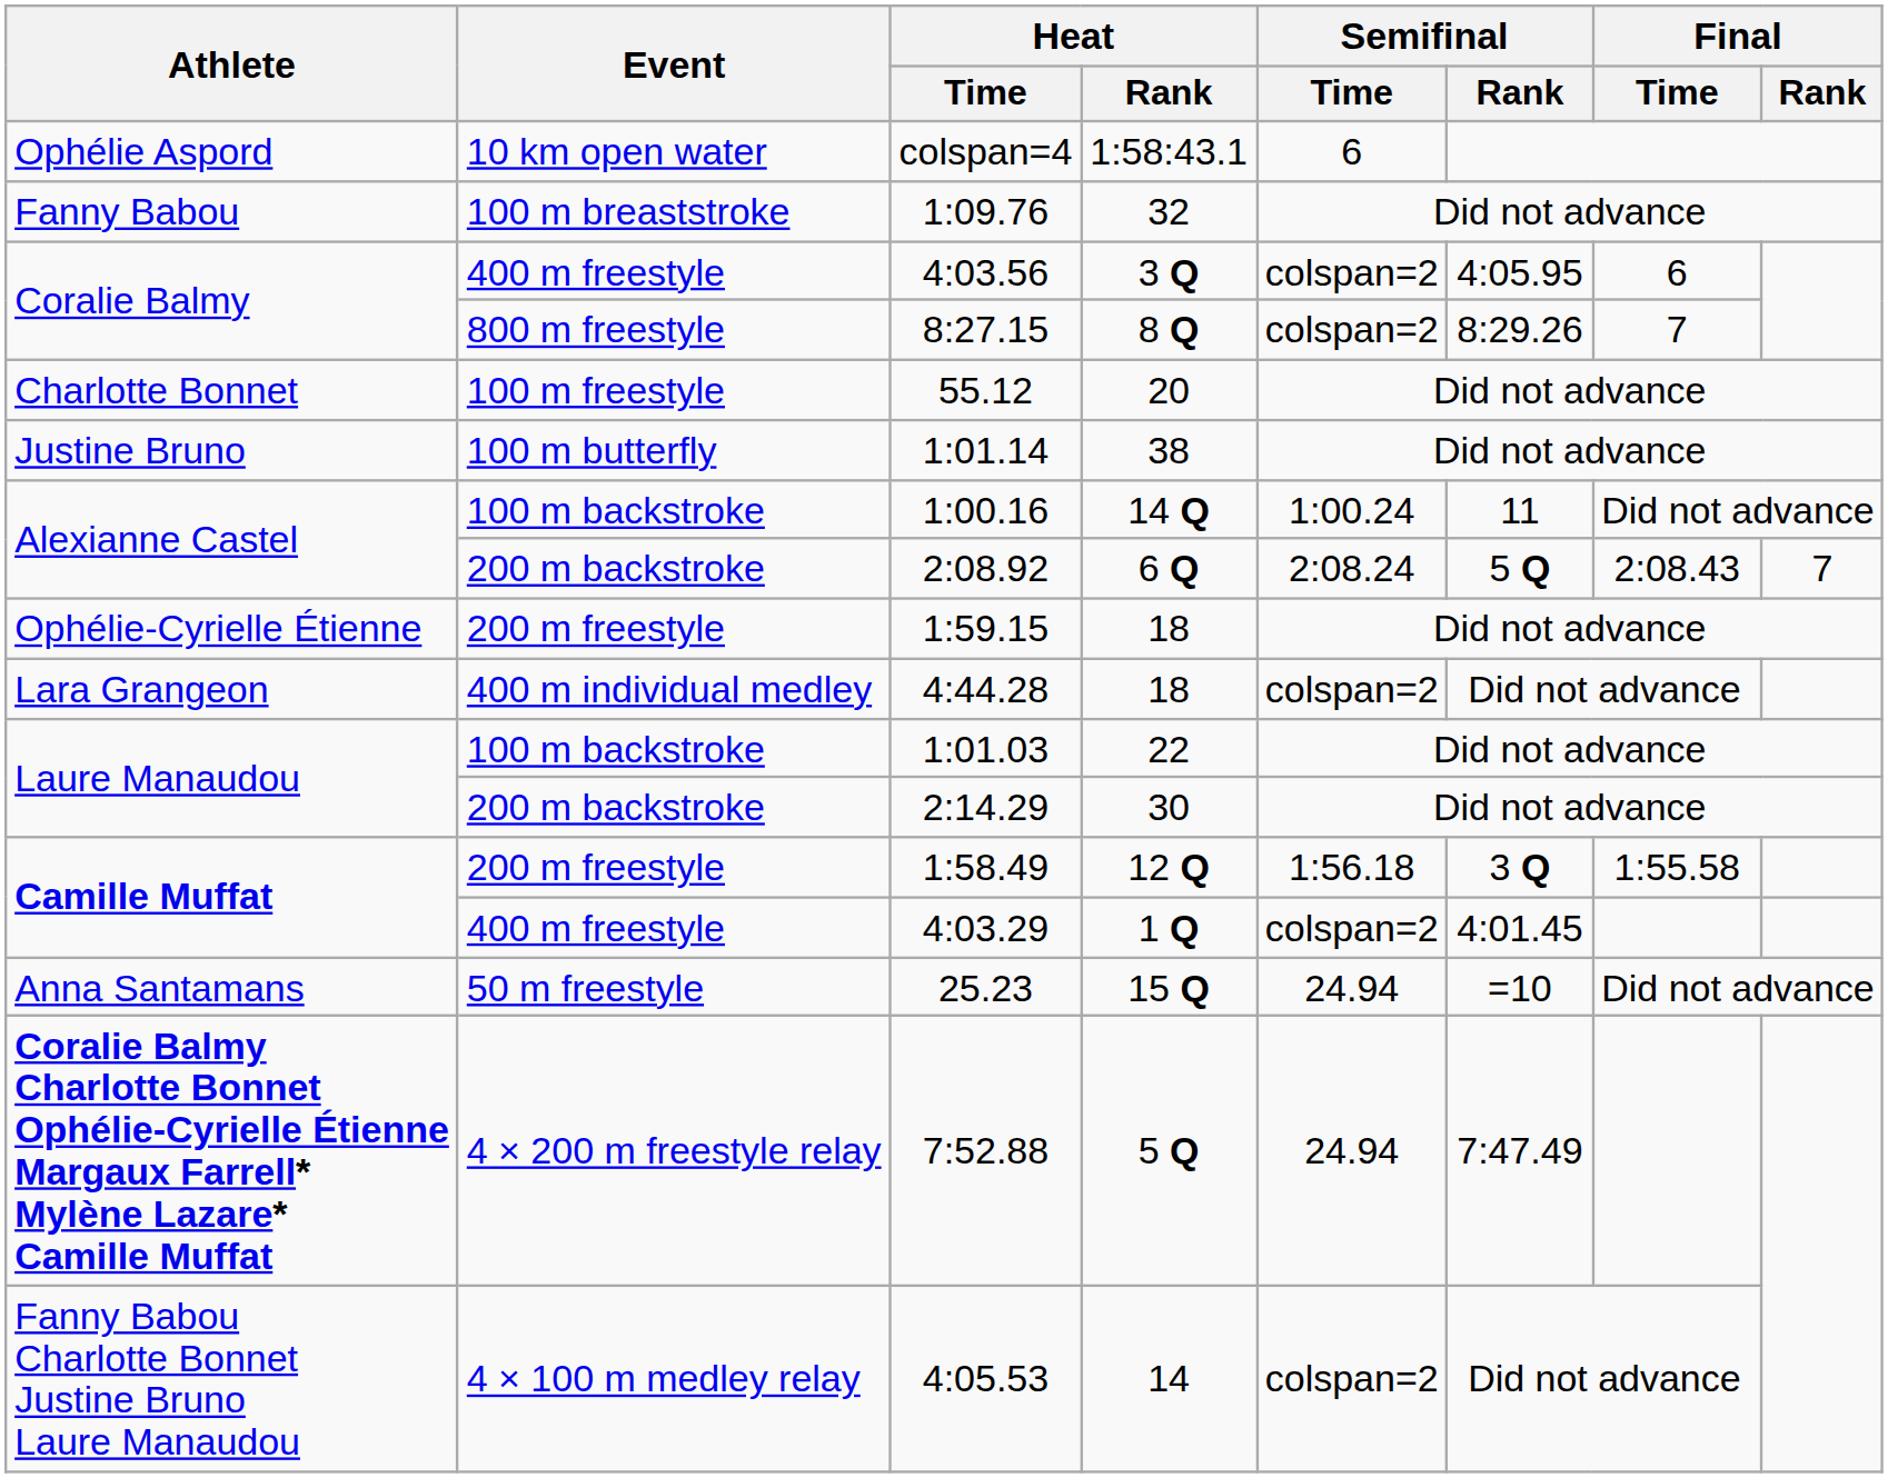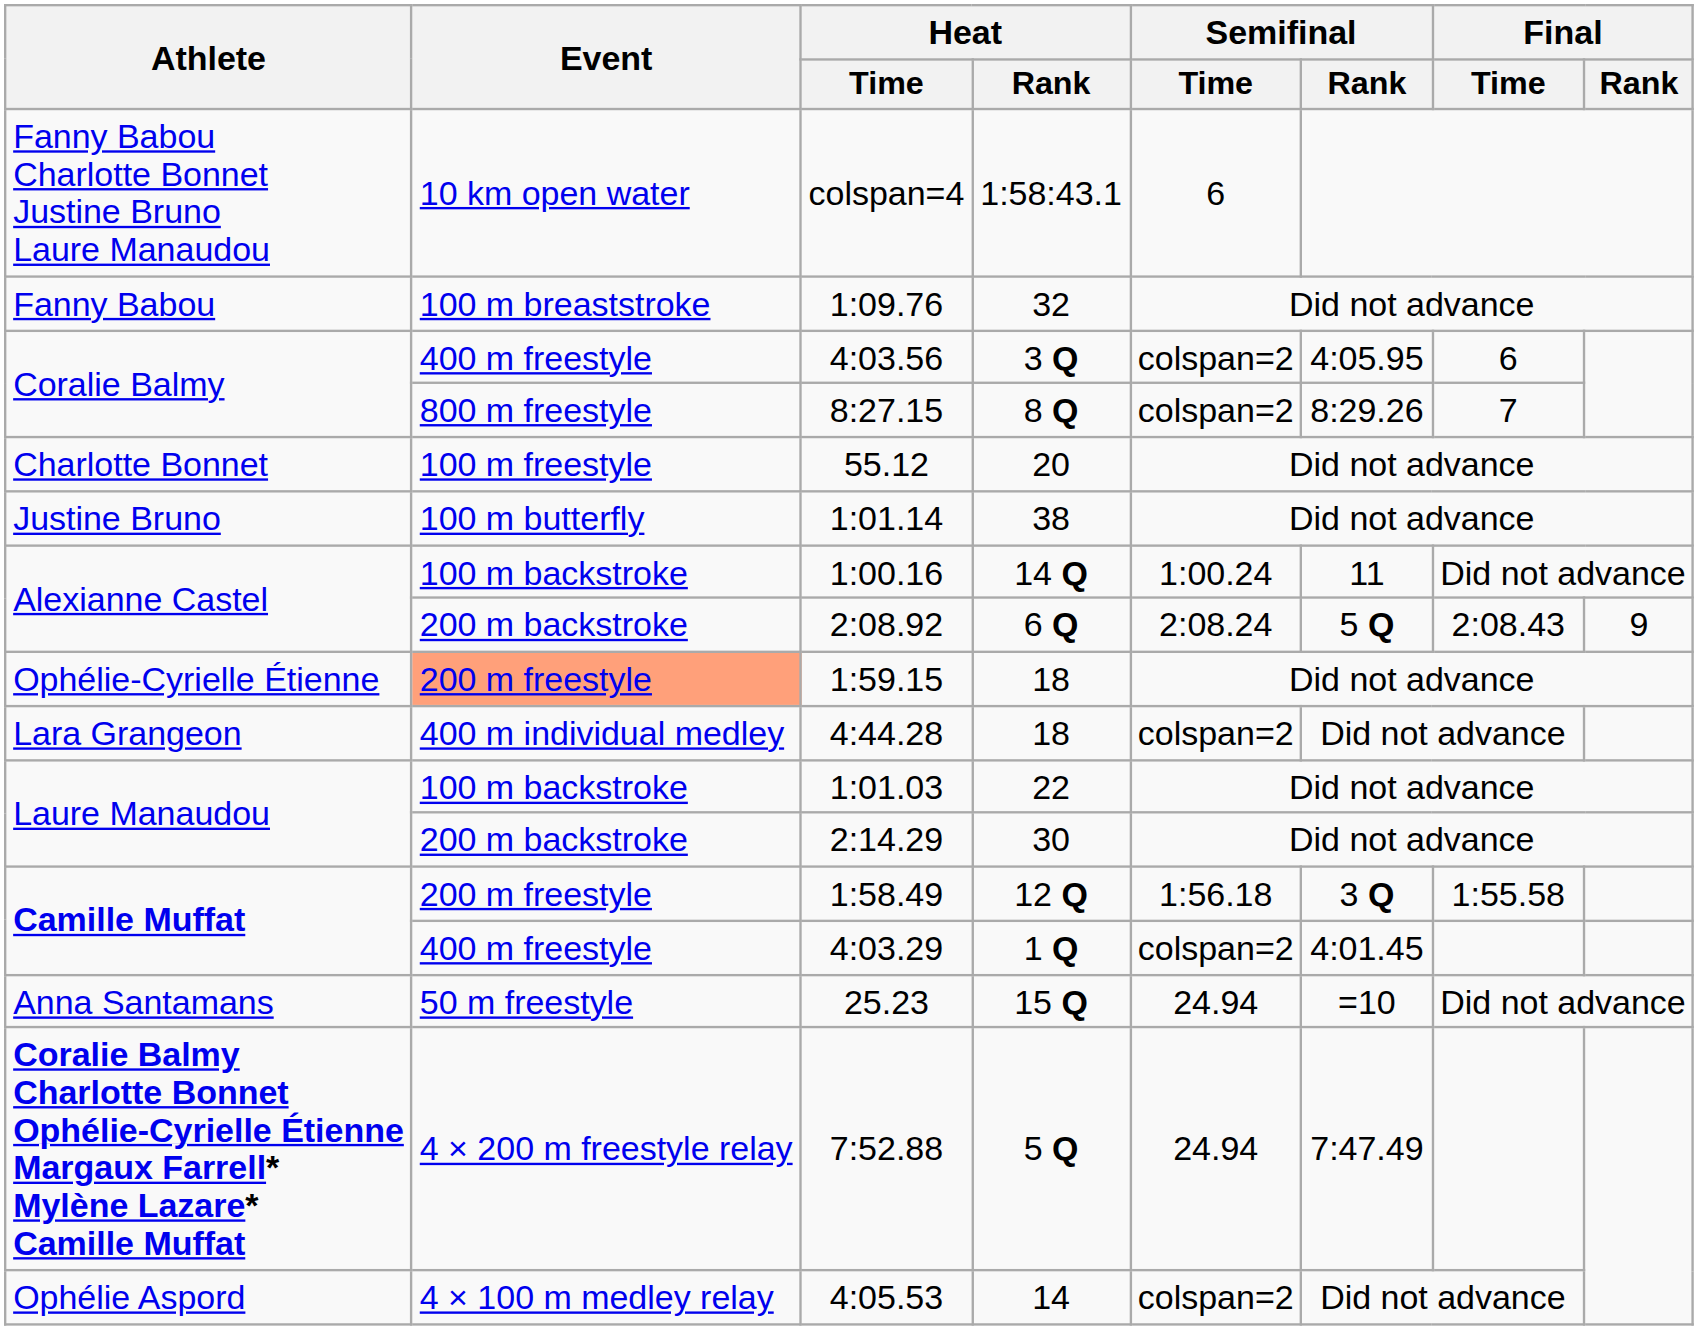colspan=4 | Athlete: Ophélie Aspord -> Fanny Babou Charlotte Bonnet Justine Bruno Laure Manaudou
2:08.92 | Final / Rank: 7 -> 9
1:59.15 | Event: no background -> lightsalmon background
4:05.53 | Athlete: Fanny Babou Charlotte Bonnet Justine Bruno Laure Manaudou -> Ophélie Aspord
